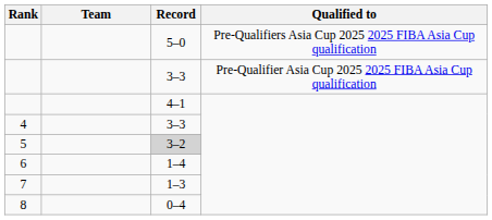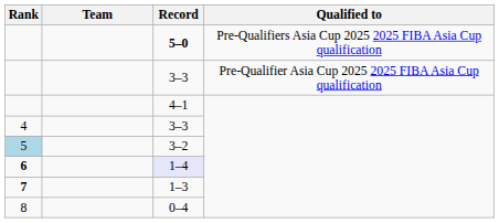5–0 | Record: normal -> bold
3–2 | Rank: no background -> lightblue background
3–2 | Record: lightgrey background -> no background
1–4 | Rank: normal -> bold
1–4 | Record: no background -> lavender background
1–3 | Rank: normal -> bold
